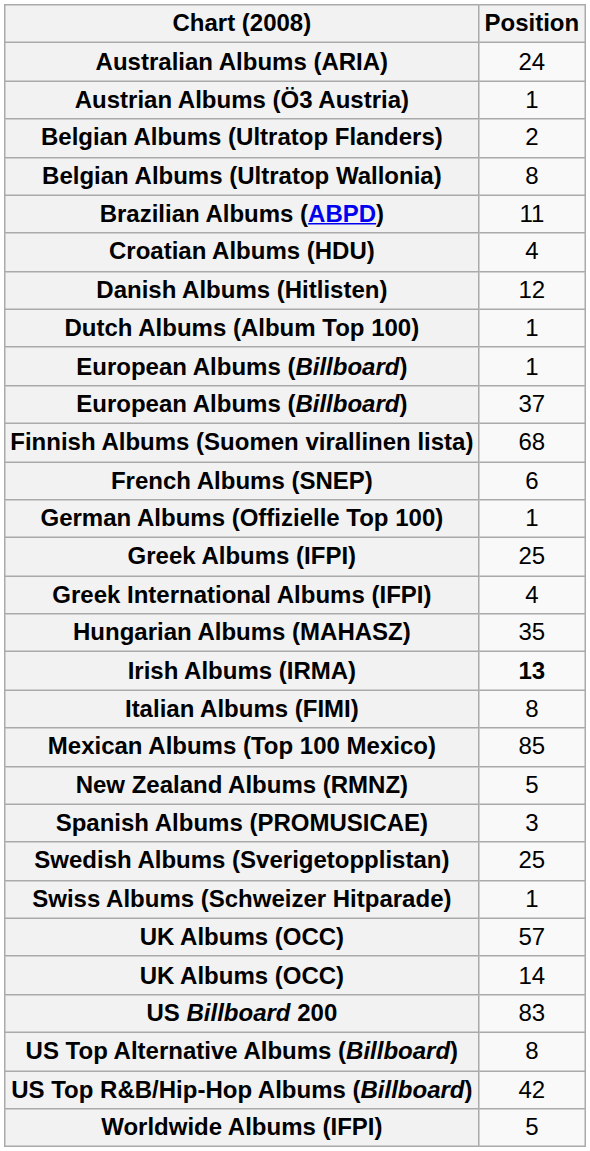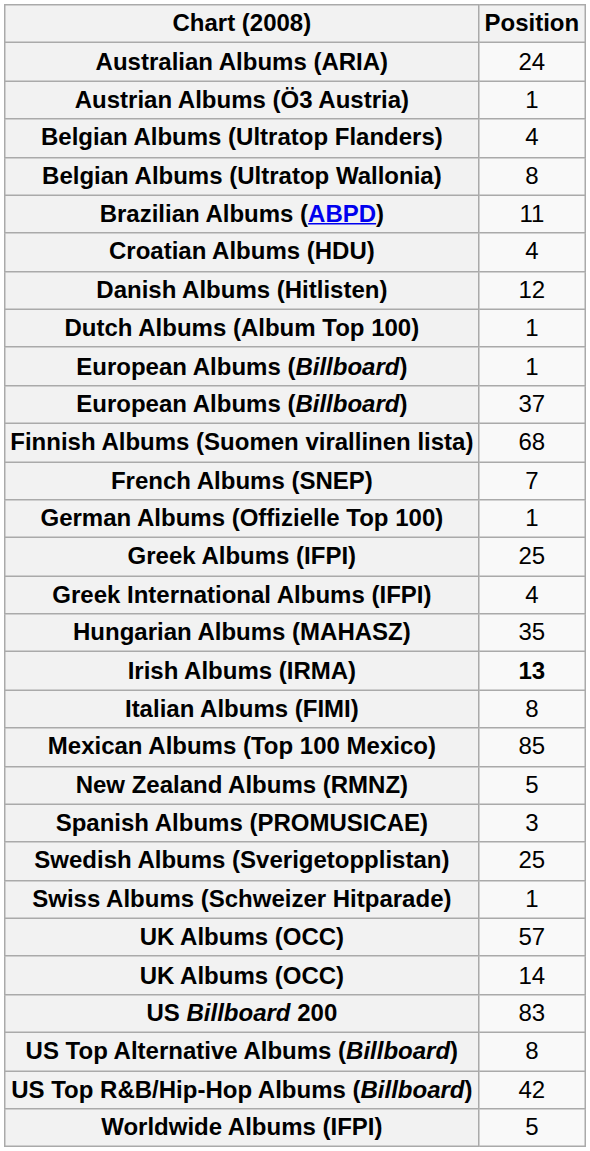row 4 | Position: 2 -> 4
row 13 | Position: 6 -> 7
